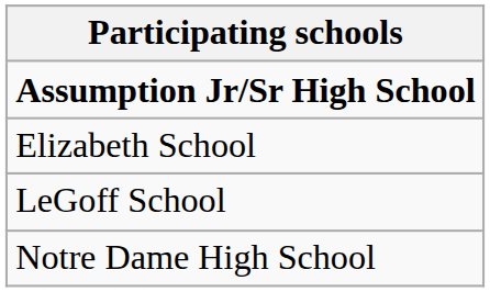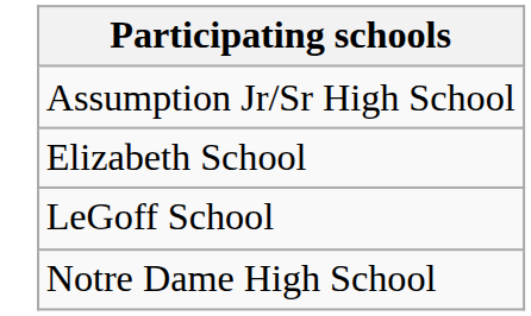row 2 | column 1: bold -> normal
